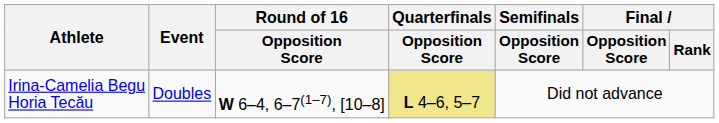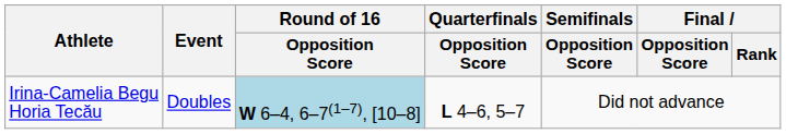Irina-Camelia Begu Horia Tecău | Round of 16 / Opposition Score: no background -> lightblue background
Irina-Camelia Begu Horia Tecău | Quarterfinals / Opposition Score: khaki background -> no background
